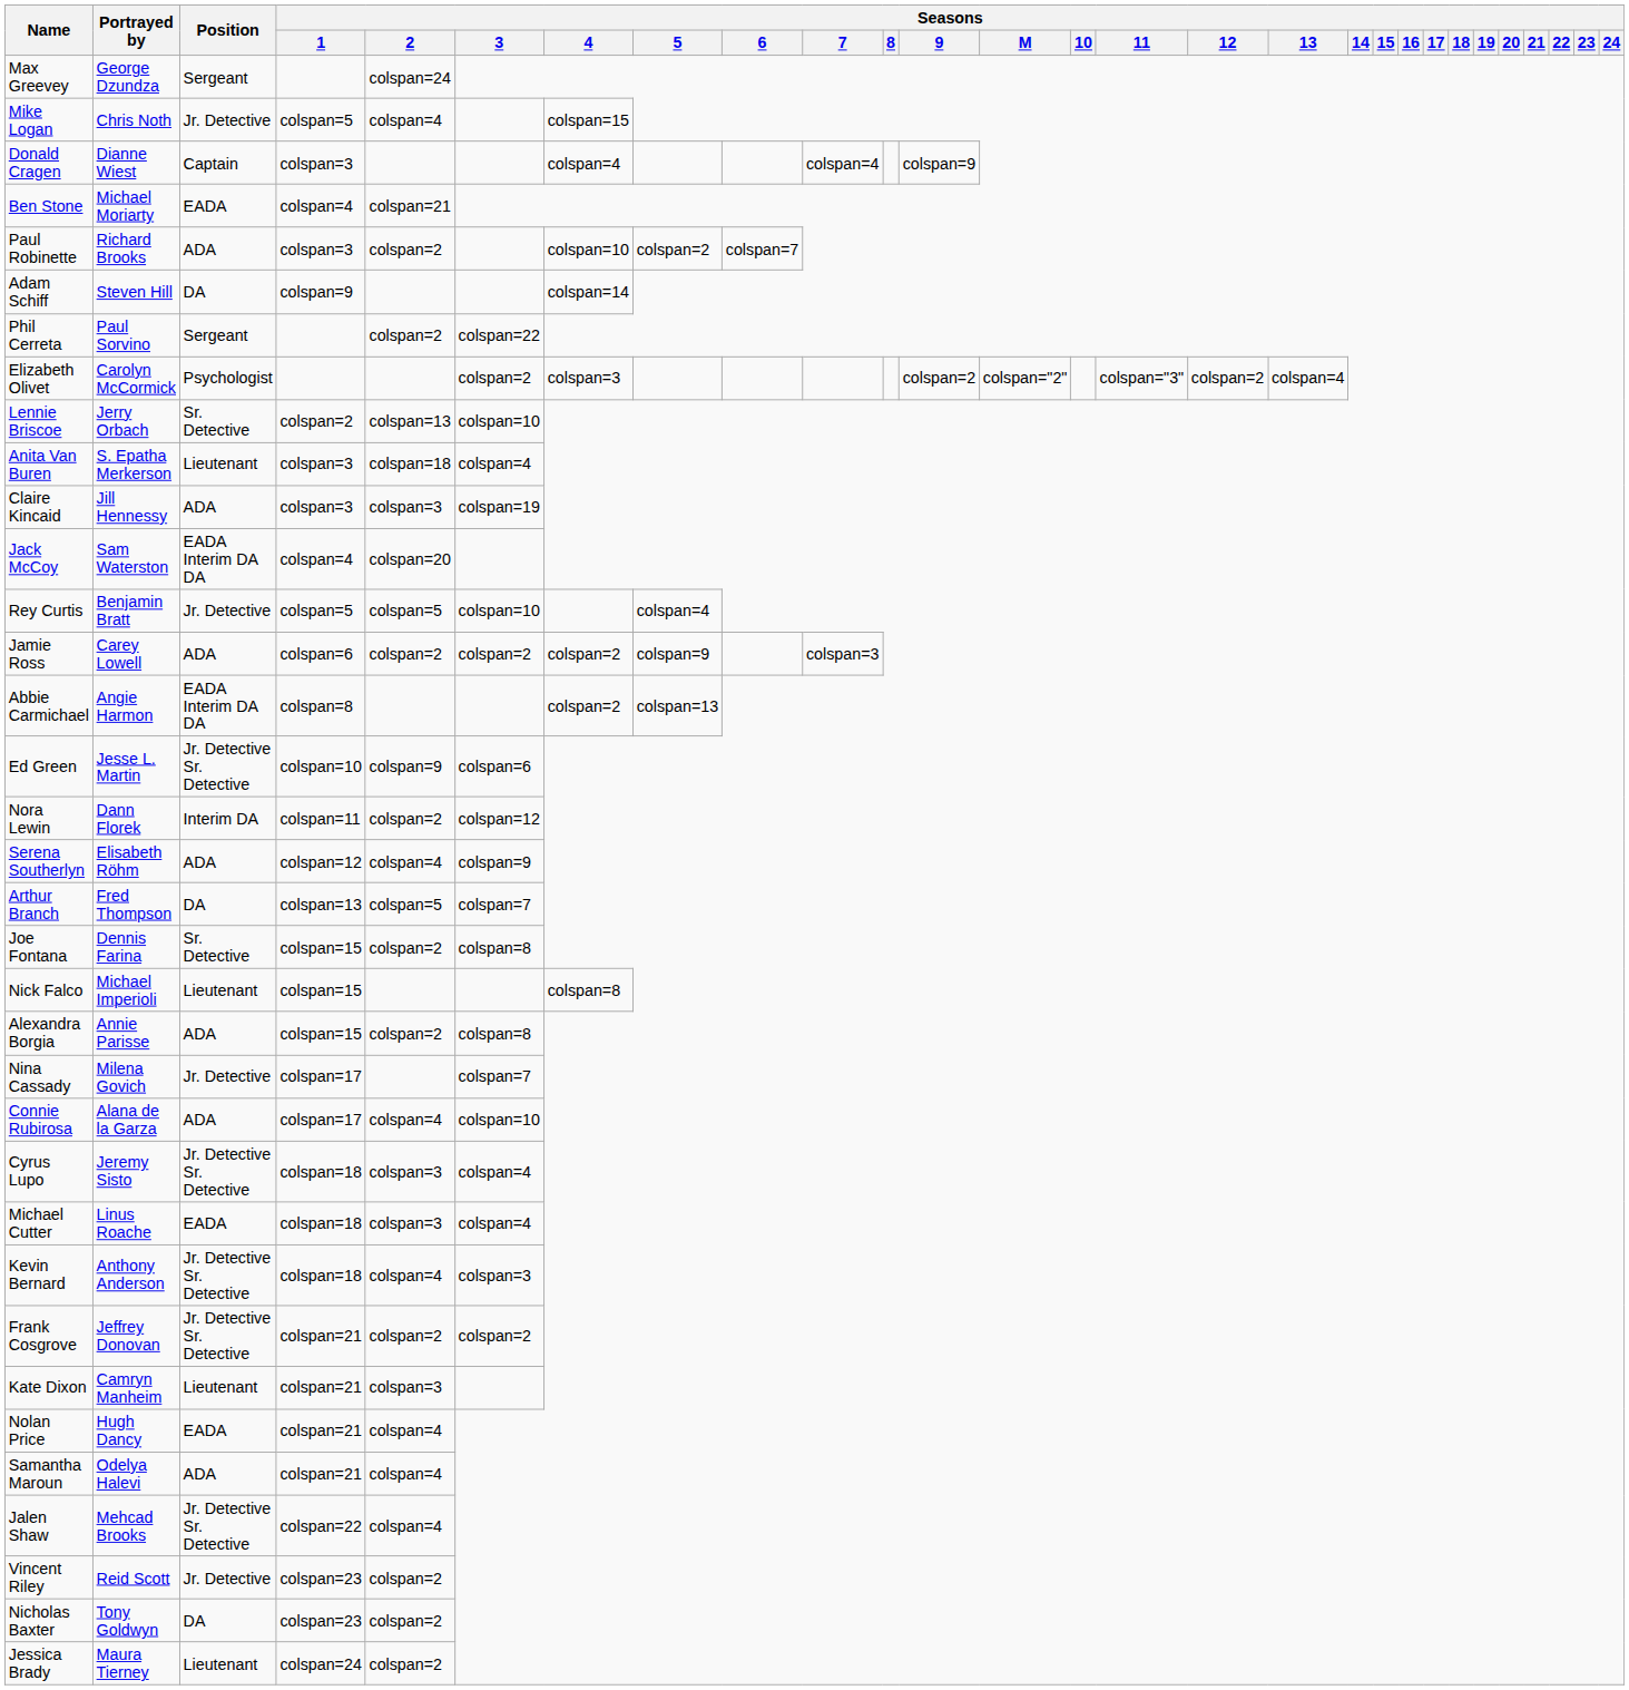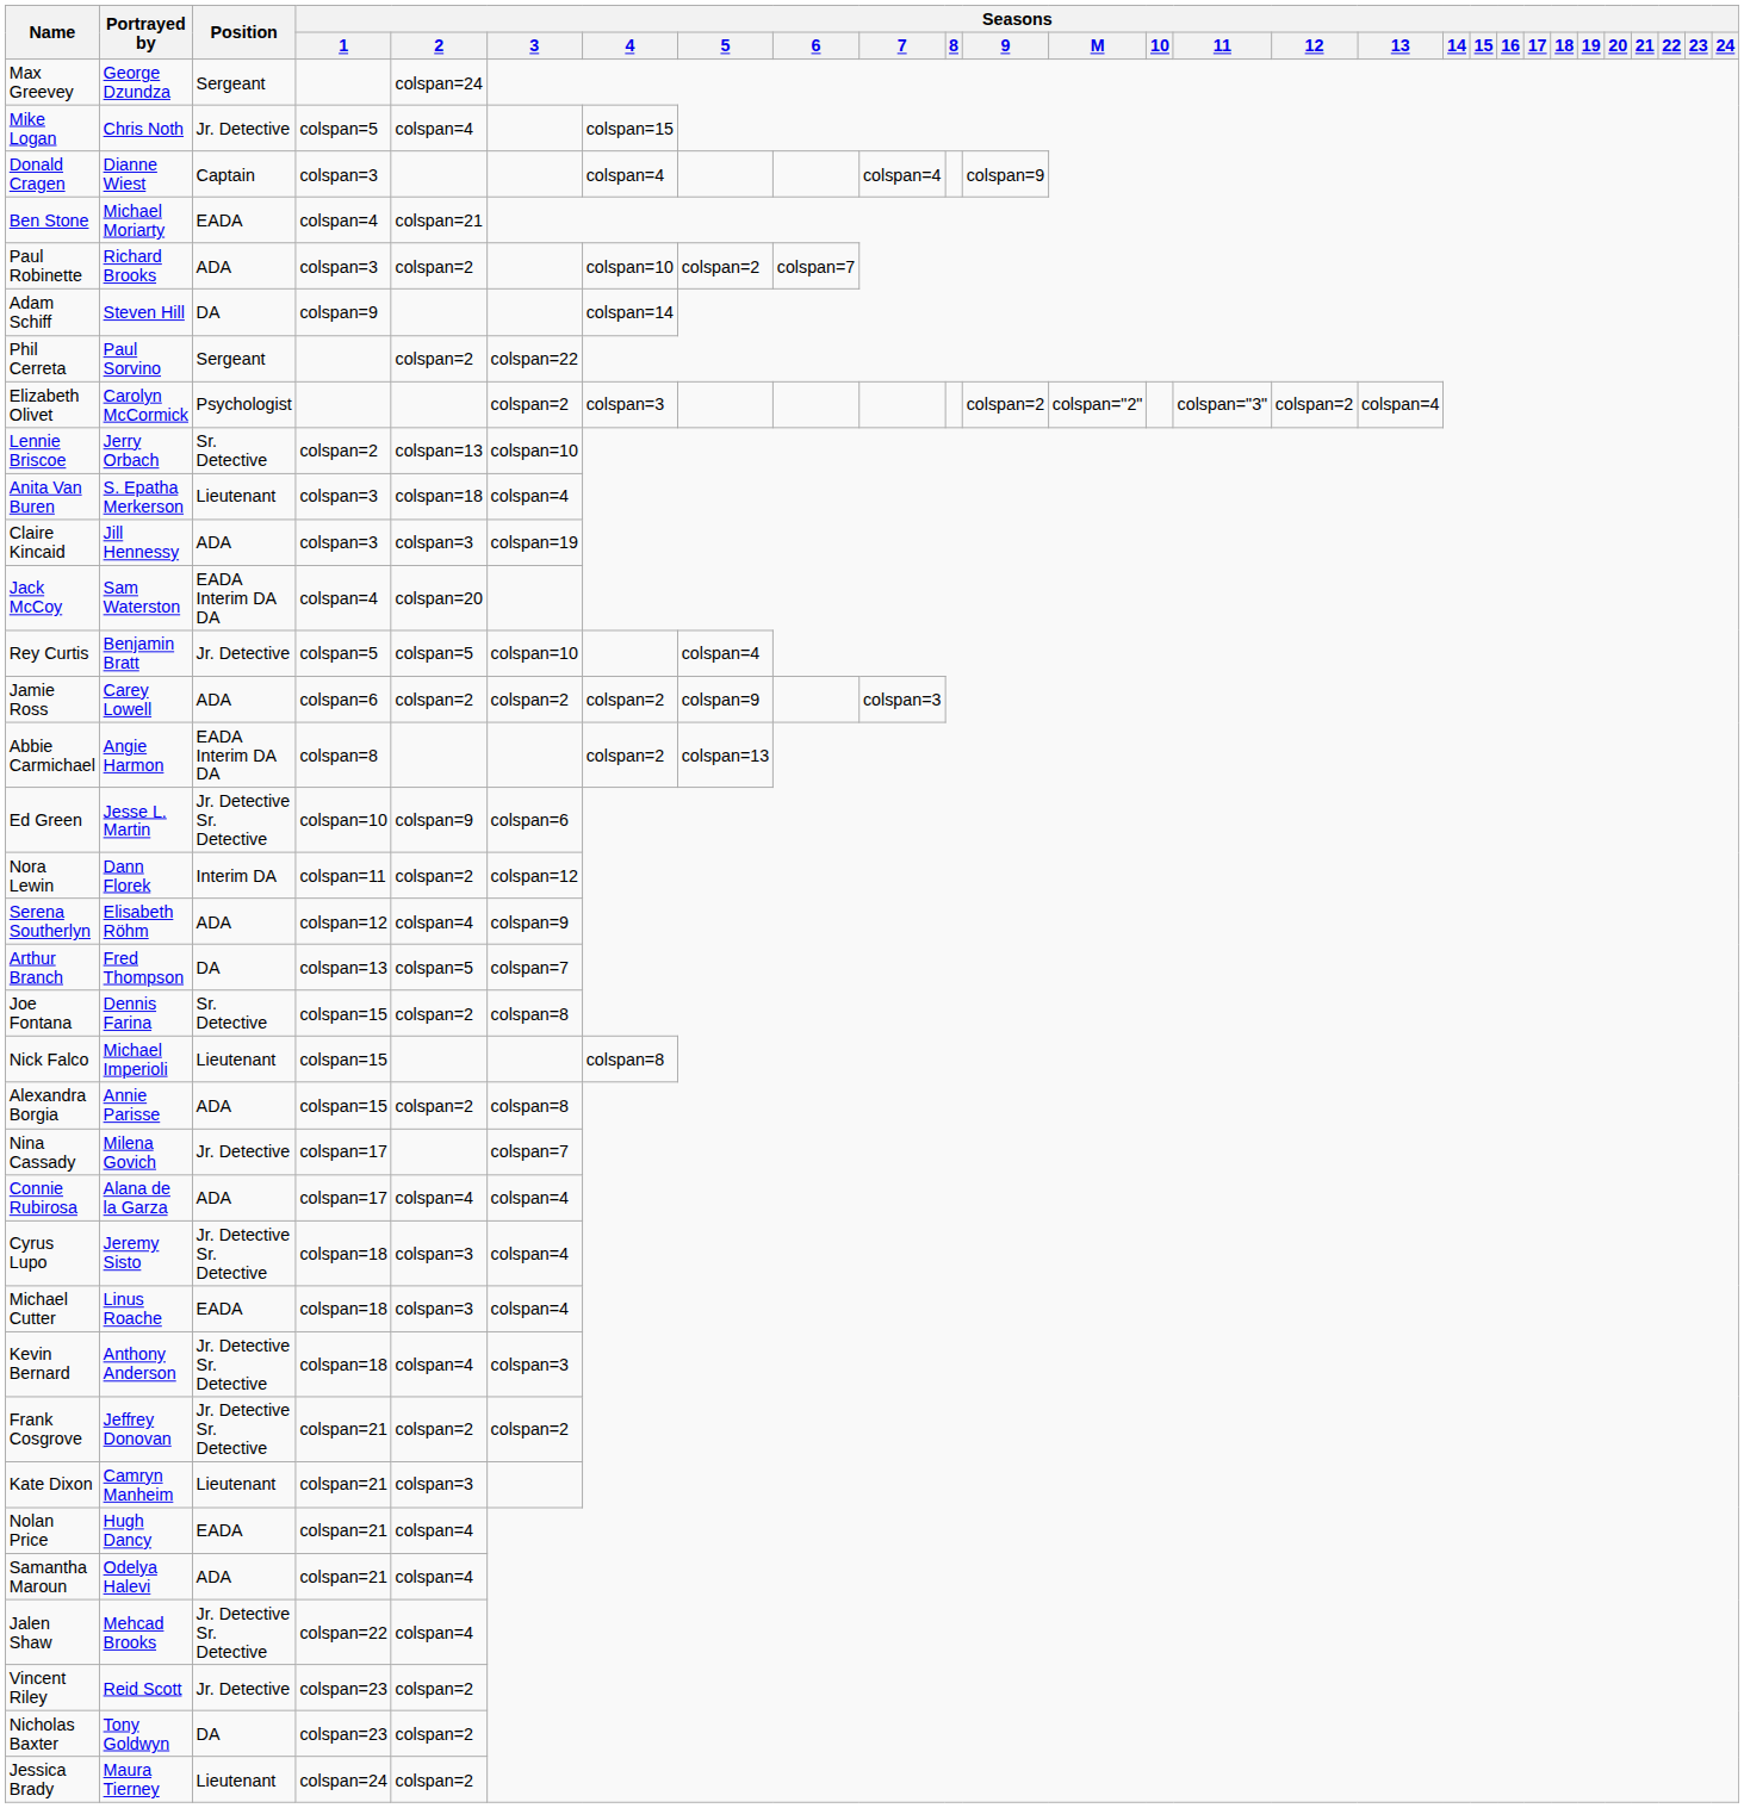Connie Rubirosa | Seasons / 3: colspan=10 -> colspan=4
